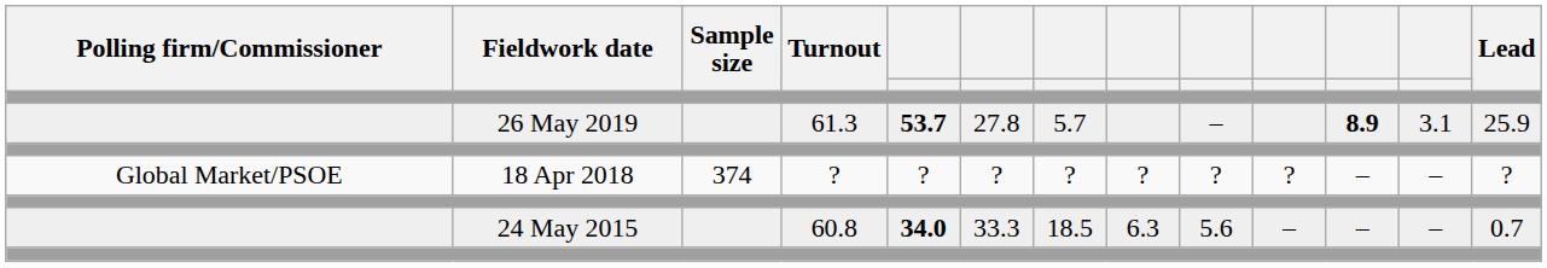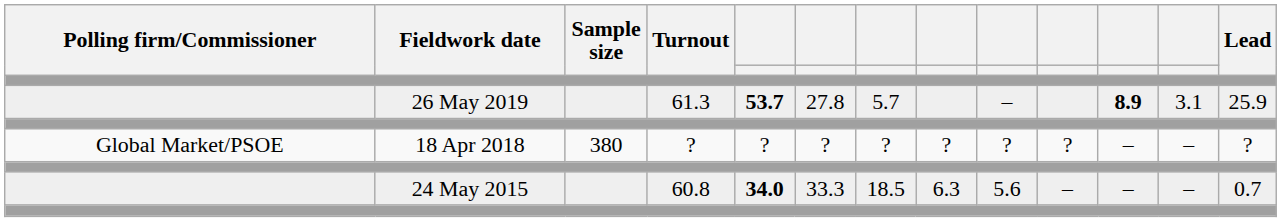18 Apr 2018 | Sample size: 374 -> 380
